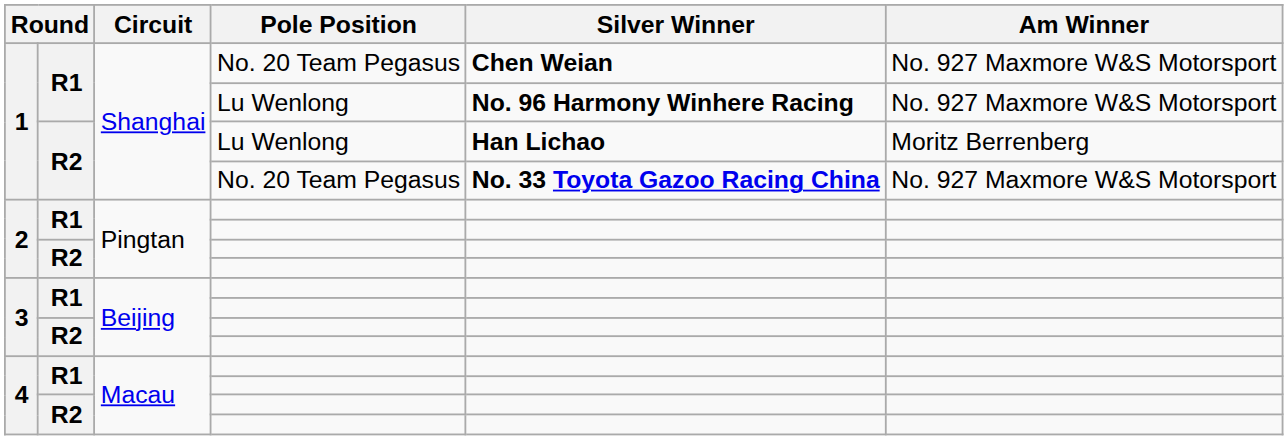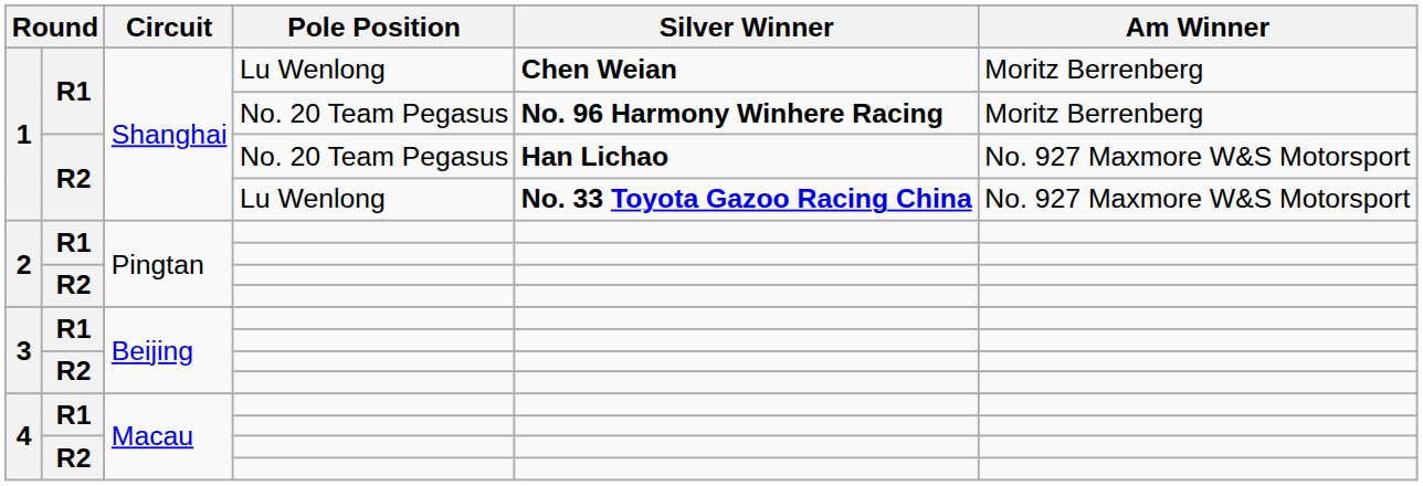row 2 | Pole Position: No. 20 Team Pegasus -> Lu Wenlong
row 2 | Am Winner: No. 927 Maxmore W&S Motorsport -> Moritz Berrenberg
row 3 | Pole Position: Lu Wenlong -> No. 20 Team Pegasus
row 3 | Am Winner: No. 927 Maxmore W&S Motorsport -> Moritz Berrenberg
row 4 | Pole Position: Lu Wenlong -> No. 20 Team Pegasus
row 4 | Am Winner: Moritz Berrenberg -> No. 927 Maxmore W&S Motorsport
row 5 | Pole Position: No. 20 Team Pegasus -> Lu Wenlong
